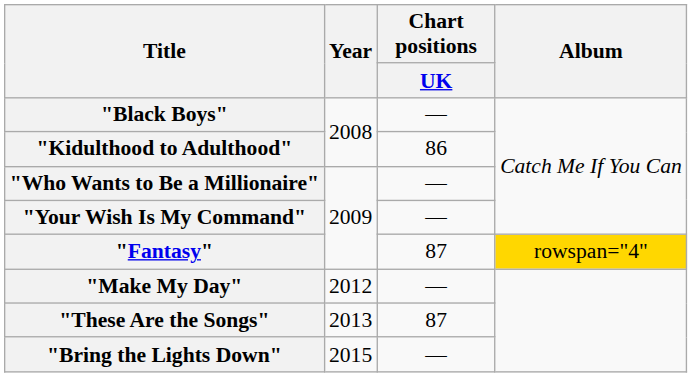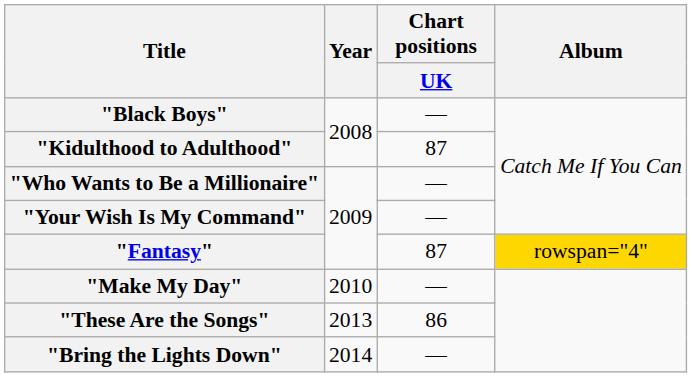"Kidulthood to Adulthood" | Chart positions / UK: 86 -> 87
"Make My Day" | Year: 2012 -> 2010
"These Are the Songs" | Chart positions / UK: 87 -> 86
"Bring the Lights Down" | Year: 2015 -> 2014
